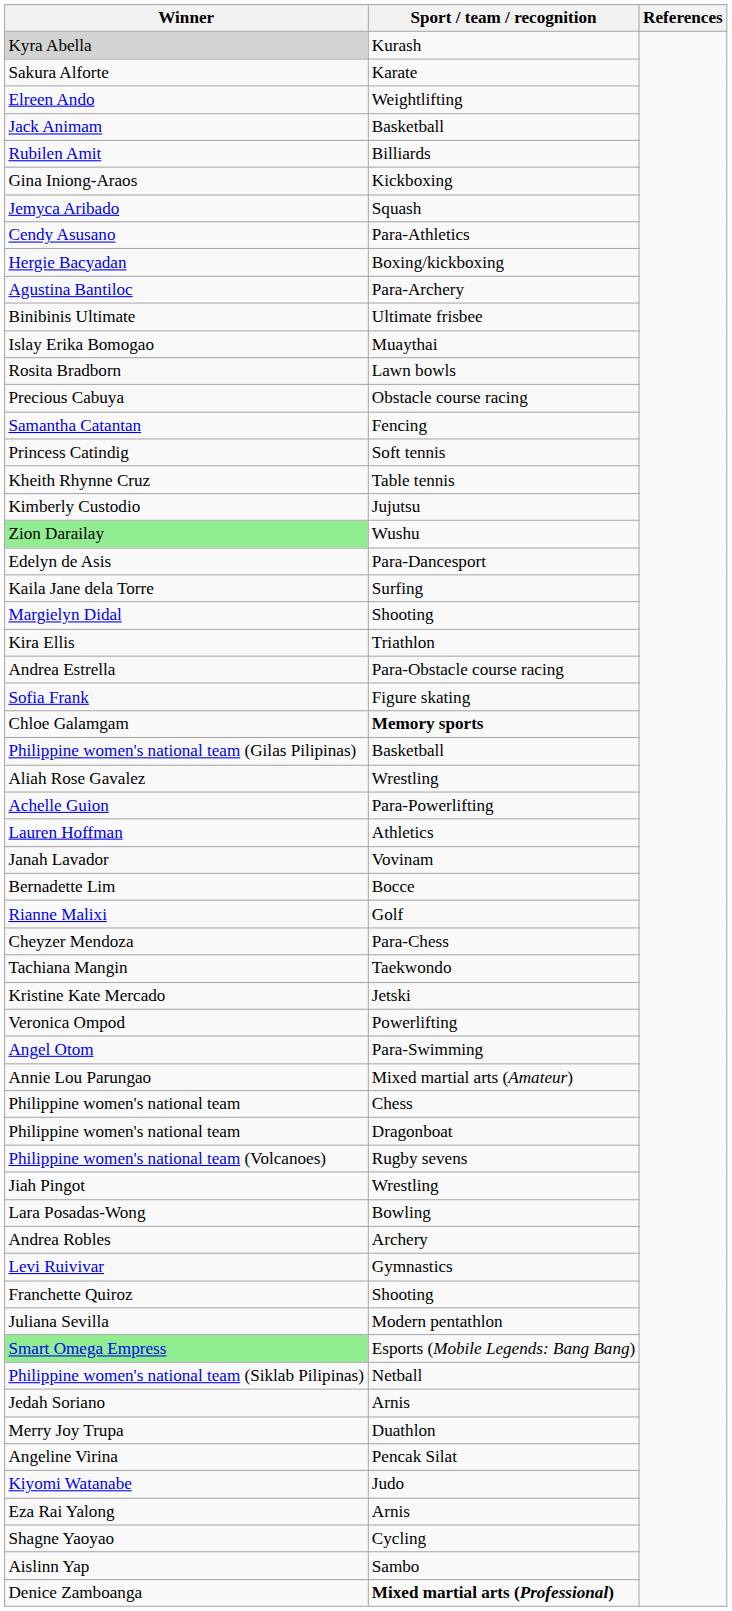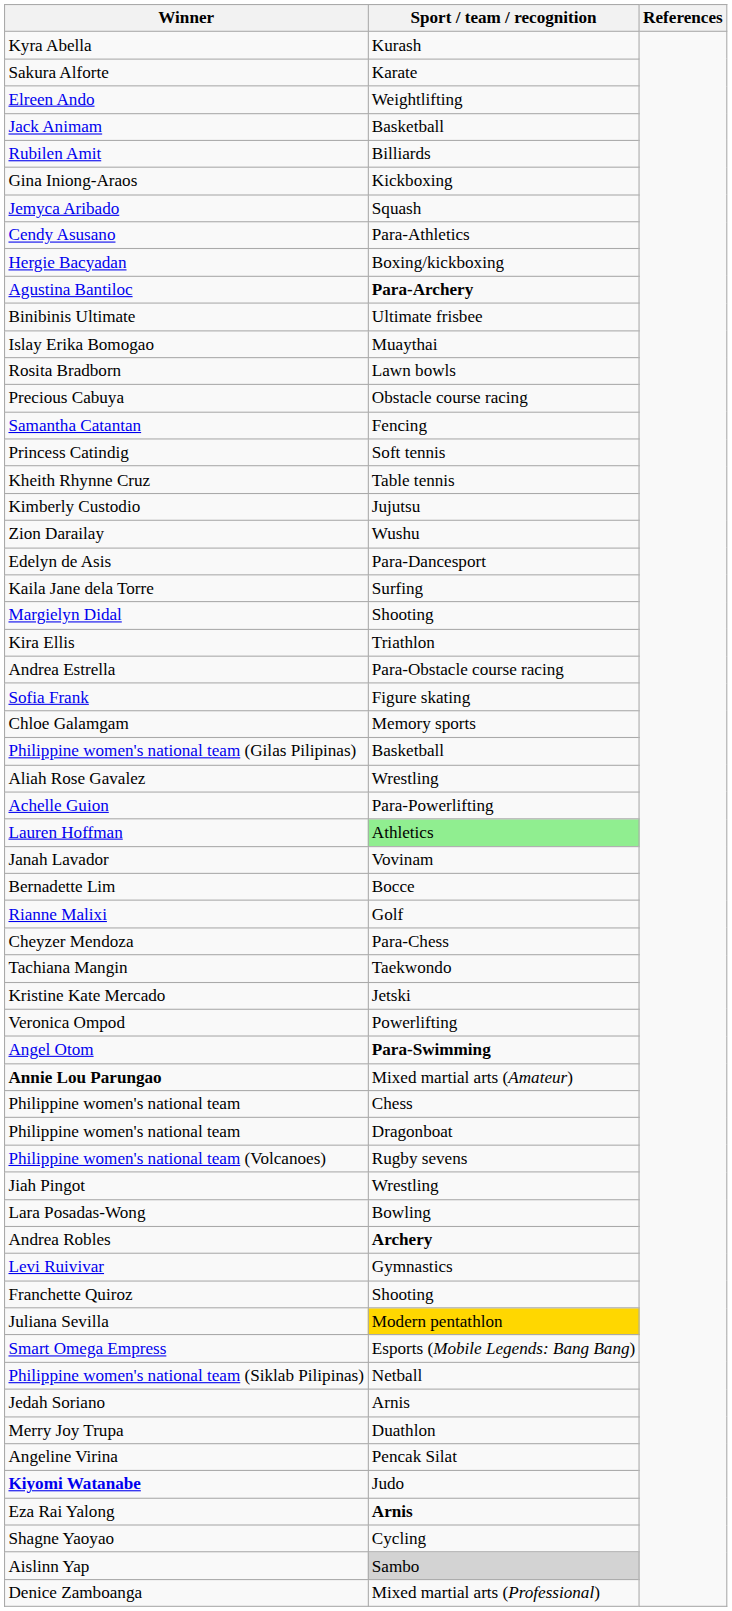Kyra Abella | Winner: lightgrey background -> no background
Agustina Bantiloc | Sport / team / recognition: normal -> bold
Zion Darailay | Winner: lightgreen background -> no background
Chloe Galamgam | Sport / team / recognition: bold -> normal
Lauren Hoffman | Sport / team / recognition: no background -> lightgreen background
Angel Otom | Sport / team / recognition: normal -> bold
Annie Lou Parungao | Winner: normal -> bold
Andrea Robles | Sport / team / recognition: normal -> bold
Juliana Sevilla | Sport / team / recognition: no background -> gold background
Smart Omega Empress | Winner: lightgreen background -> no background
Kiyomi Watanabe | Winner: normal -> bold
Eza Rai Yalong | Sport / team / recognition: normal -> bold
Aislinn Yap | Sport / team / recognition: no background -> lightgrey background
Denice Zamboanga | Sport / team / recognition: bold -> normal
